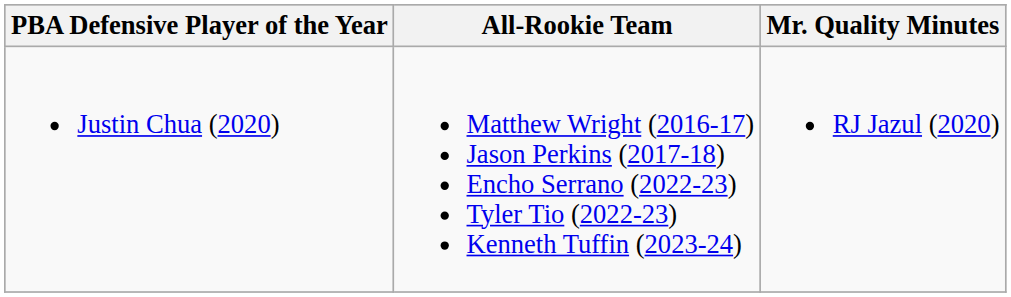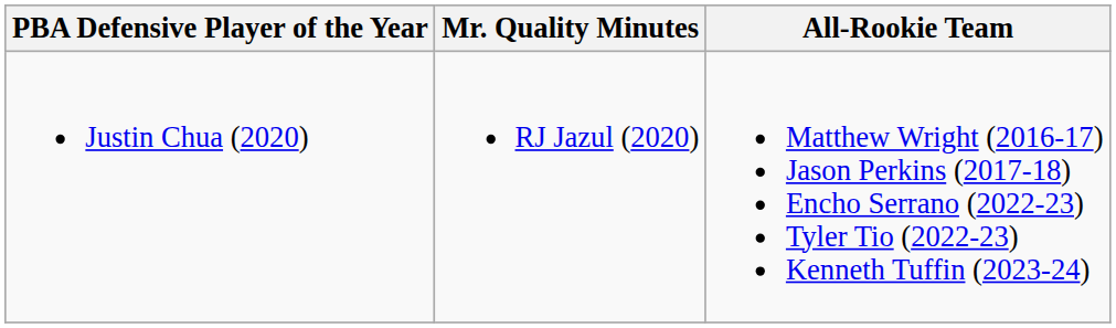columns swapped: Mr. Quality Minutes <-> All-Rookie Team
